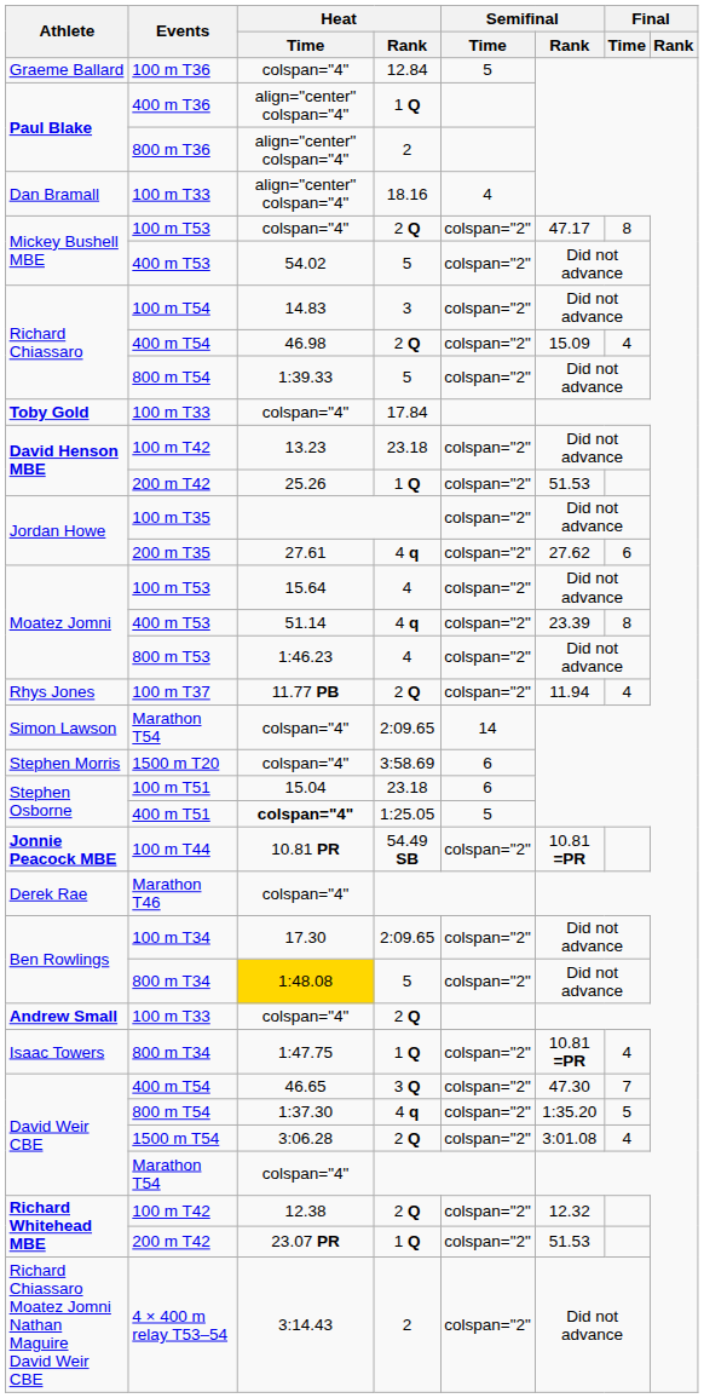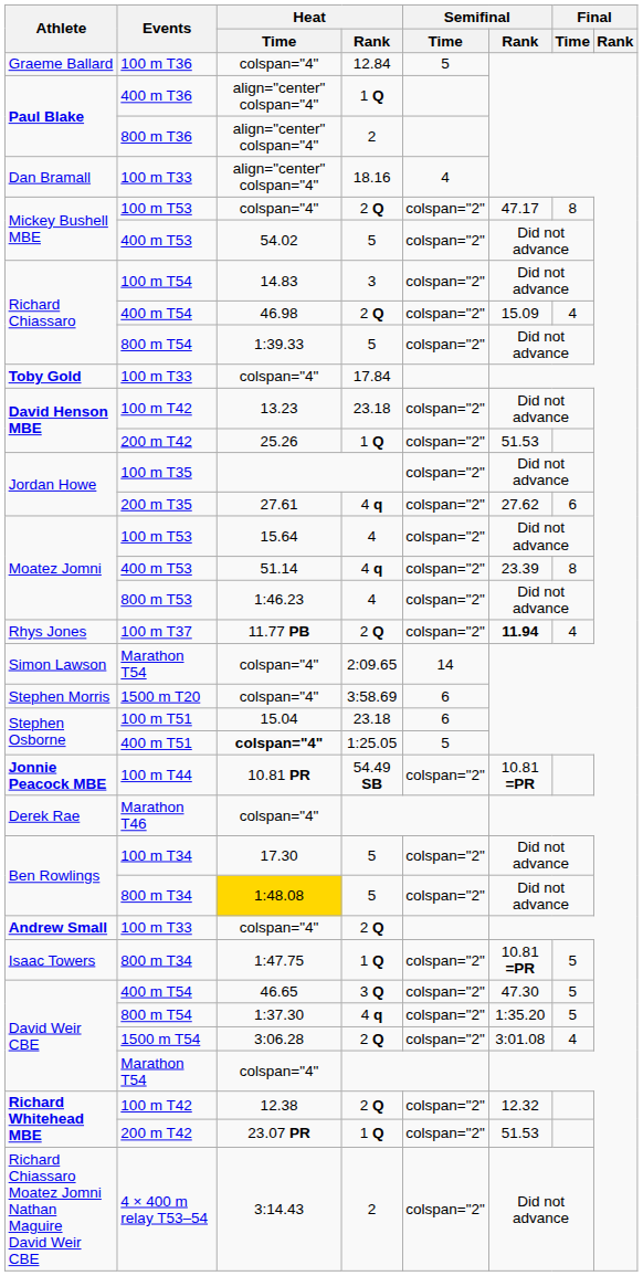100 m T37 | Semifinal / Rank: normal -> bold
100 m T34 | Heat / Rank: 2:09.65 -> 5
Isaac Towers / 800 m T34 | Final / Time: 4 -> 5
David Weir CBE / 400 m T54 | Final / Time: 7 -> 5
